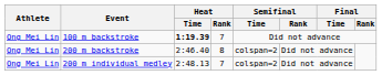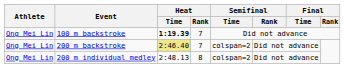200 m backstroke | Heat / Time: no background -> khaki background
200 m backstroke | Heat / Rank: 8 -> 7
200 m individual medley | Heat / Rank: 7 -> 8
